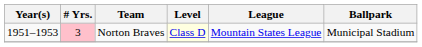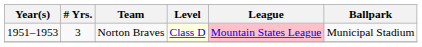Norton Braves | # Yrs.: pink background -> no background
Norton Braves | League: no background -> pink background
